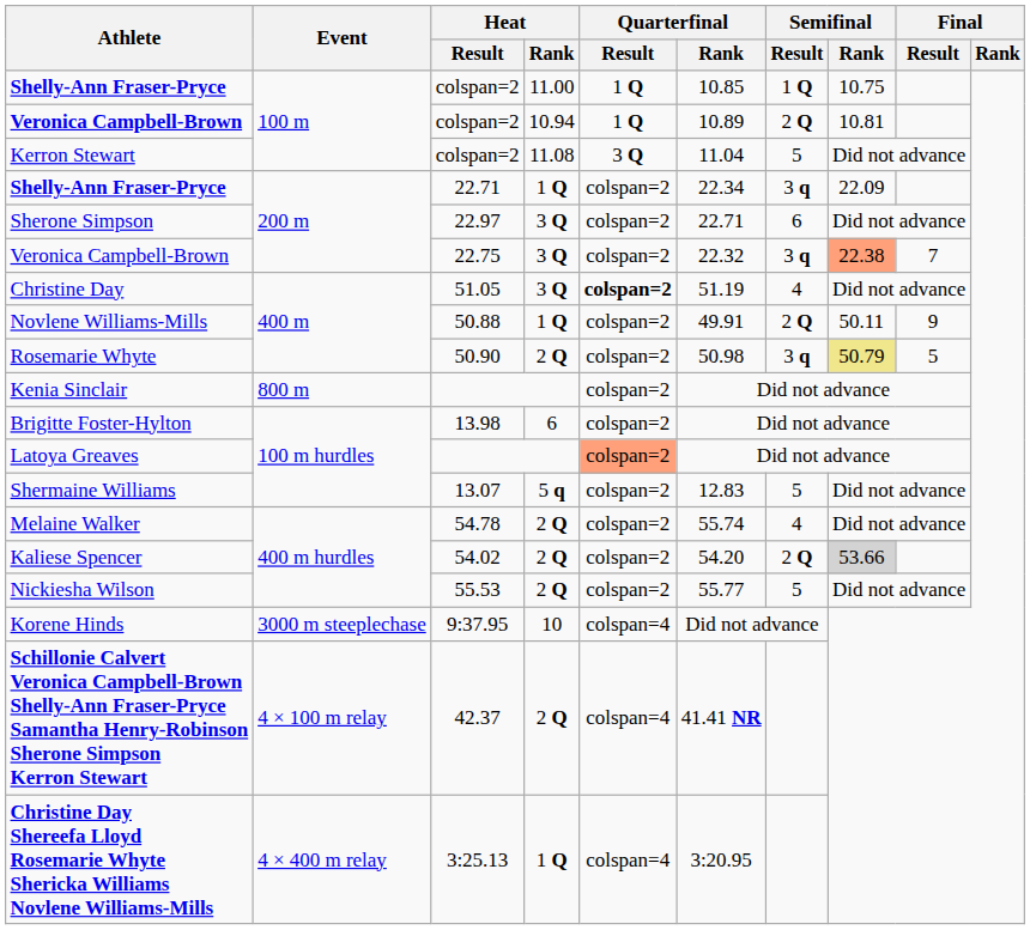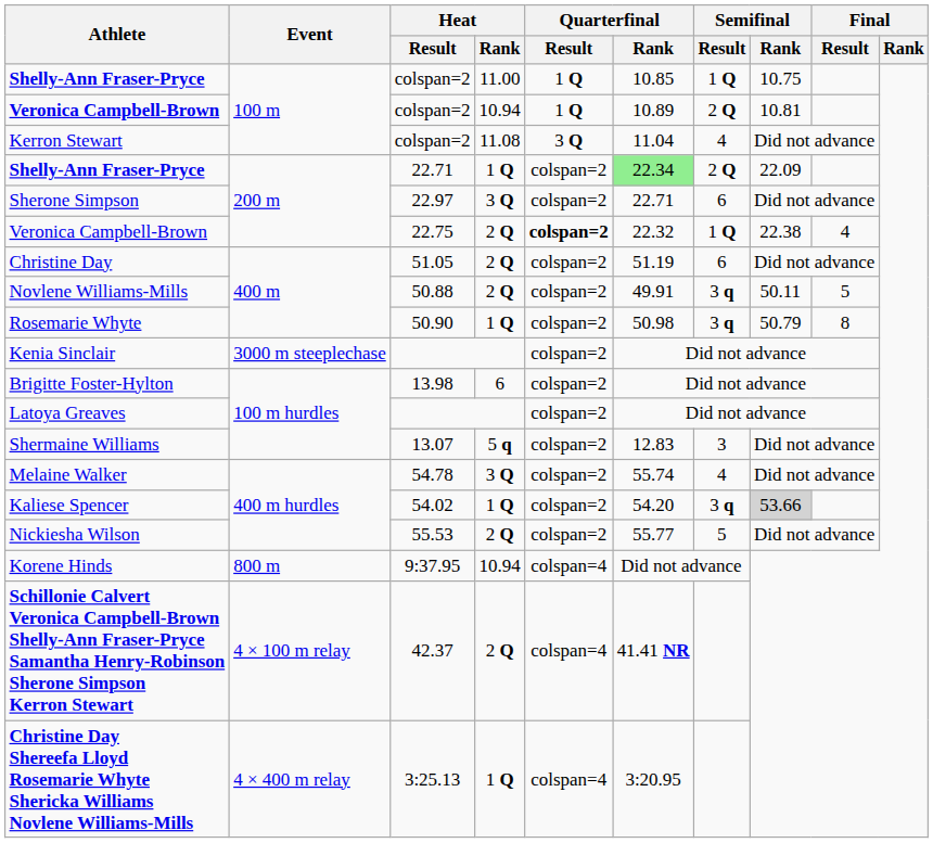Kerron Stewart | Semifinal / Result: 5 -> 4
Shelly-Ann Fraser-Pryce / 22.71 | Quarterfinal / Rank: no background -> lightgreen background
Shelly-Ann Fraser-Pryce / 22.71 | Semifinal / Result: 3 q -> 2 Q
Veronica Campbell-Brown / 22.75 | Heat / Rank: 3 Q -> 2 Q
Veronica Campbell-Brown / 22.75 | Quarterfinal / Result: normal -> bold
Veronica Campbell-Brown / 22.75 | Semifinal / Result: 3 q -> 1 Q
Veronica Campbell-Brown / 22.75 | Semifinal / Rank: lightsalmon background -> no background
Veronica Campbell-Brown / 22.75 | Final / Result: 7 -> 4
Christine Day | Heat / Rank: 3 Q -> 2 Q
Christine Day | Quarterfinal / Result: bold -> normal
Christine Day | Semifinal / Result: 4 -> 6
Novlene Williams-Mills | Heat / Rank: 1 Q -> 2 Q
Novlene Williams-Mills | Semifinal / Result: 2 Q -> 3 q
Novlene Williams-Mills | Final / Result: 9 -> 5
Rosemarie Whyte | Heat / Rank: 2 Q -> 1 Q
Rosemarie Whyte | Semifinal / Rank: khaki background -> no background
Rosemarie Whyte | Final / Result: 5 -> 8
Kenia Sinclair | Event: 800 m -> 3000 m steeplechase
Latoya Greaves | Quarterfinal / Result: lightsalmon background -> no background
Shermaine Williams | Semifinal / Result: 5 -> 3
Melaine Walker | Heat / Rank: 2 Q -> 3 Q
Kaliese Spencer | Heat / Rank: 2 Q -> 1 Q
Kaliese Spencer | Semifinal / Result: 2 Q -> 3 q
Korene Hinds | Event: 3000 m steeplechase -> 800 m
Korene Hinds | Heat / Rank: 10 -> 10.94
